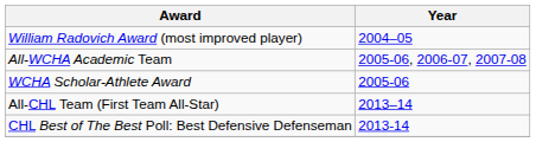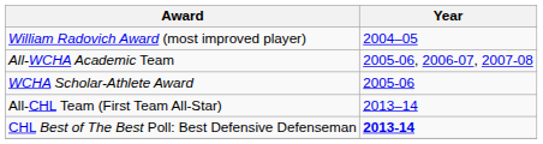CHL Best of The Best Poll: Best Defensive Defenseman | Year: normal -> bold
